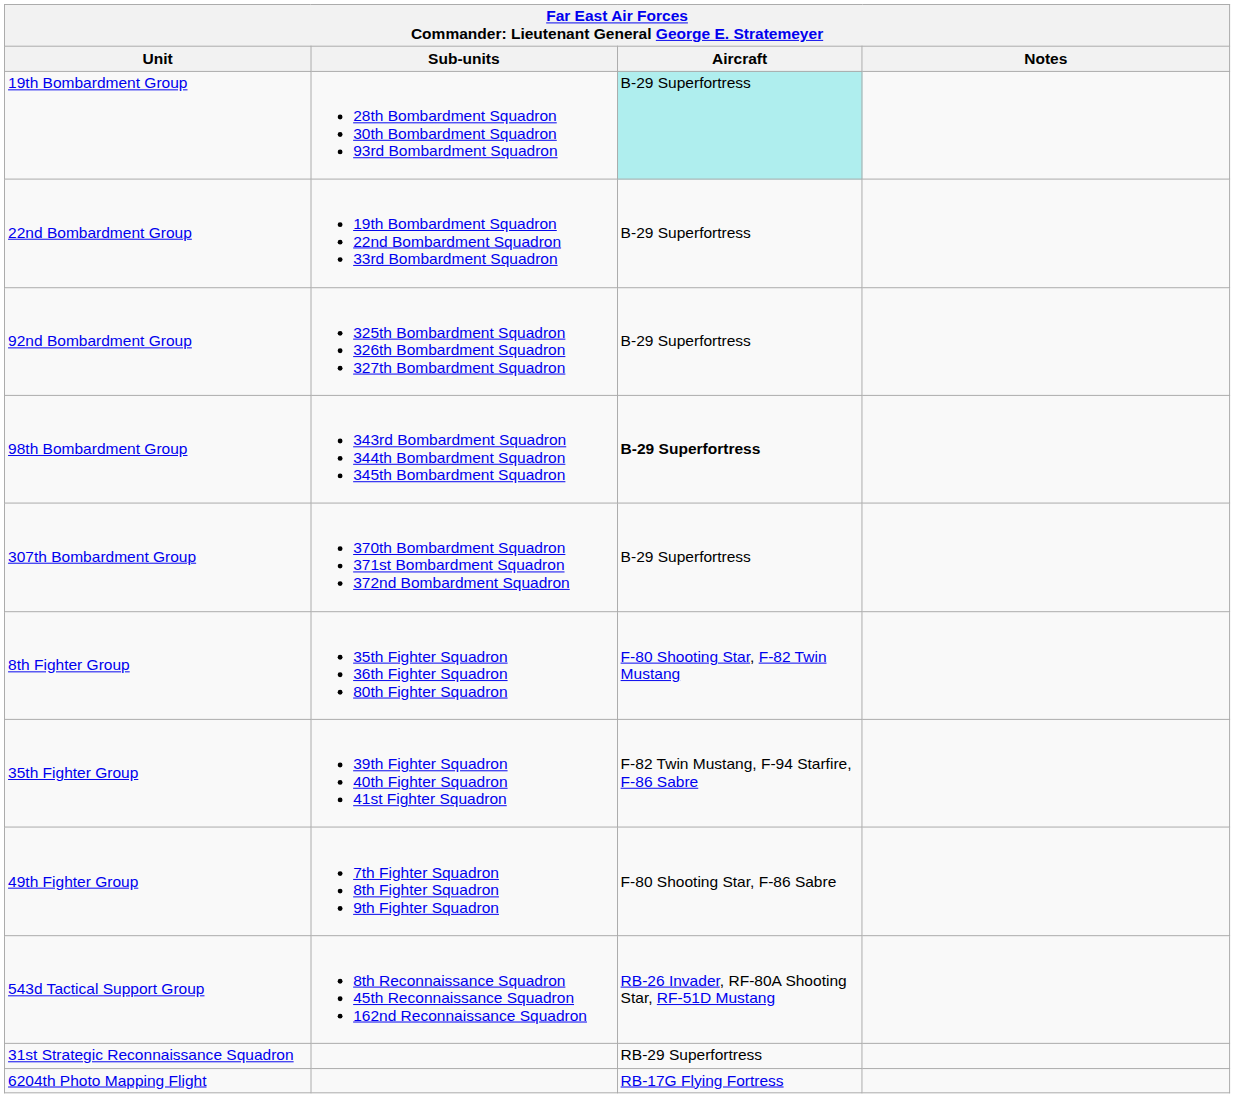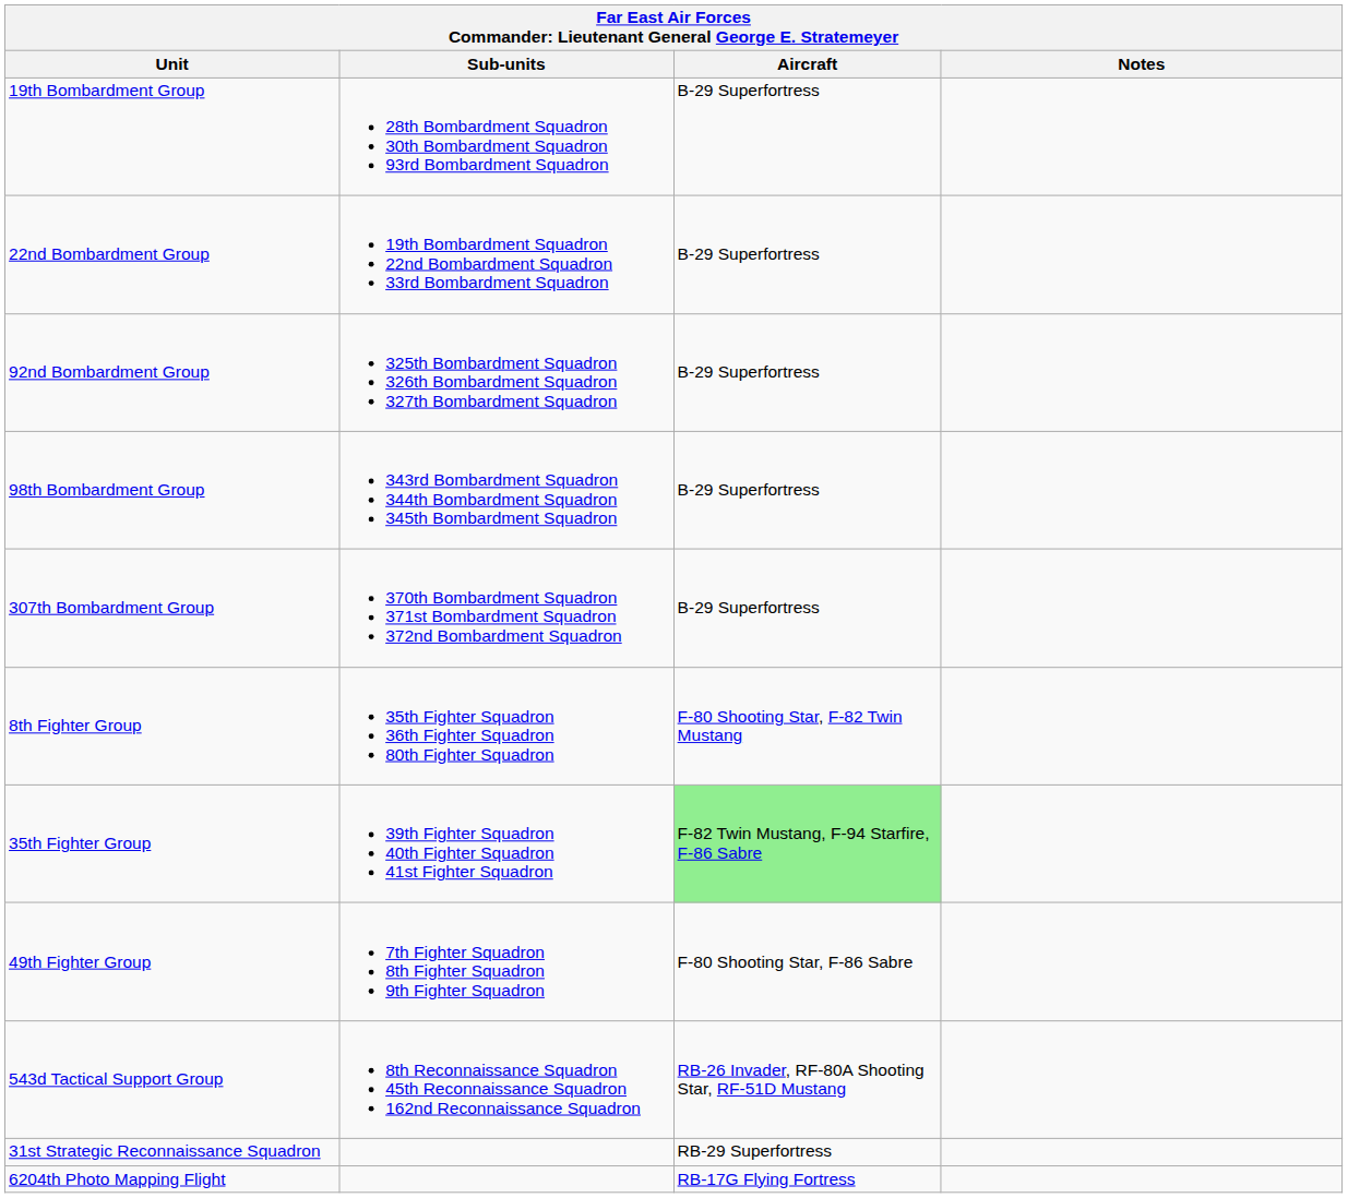19th Bombardment Group | Aircraft: paleturquoise background -> no background
98th Bombardment Group | Aircraft: bold -> normal
35th Fighter Group | Aircraft: no background -> lightgreen background
